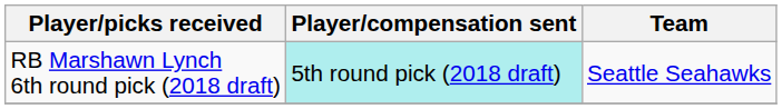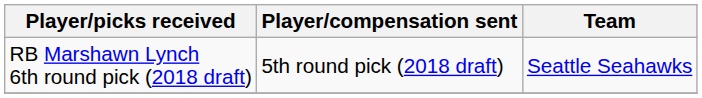RB Marshawn Lynch 6th round pick (2018 draft) | Player/compensation sent: paleturquoise background -> no background
